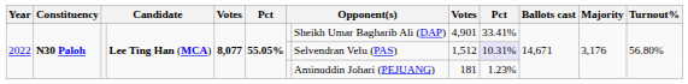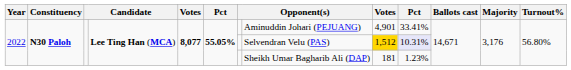row 2 | column 8: Sheikh Umar Bagharib Ali (DAP) -> Aminuddin Johari (PEJUANG)
row 3 | column 9: no background -> gold background
row 4 | column 8: Aminuddin Johari (PEJUANG) -> Sheikh Umar Bagharib Ali (DAP)
